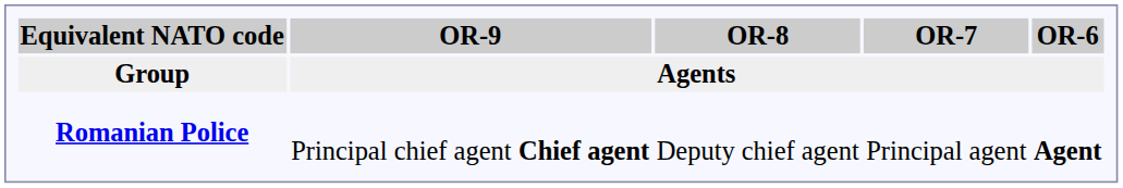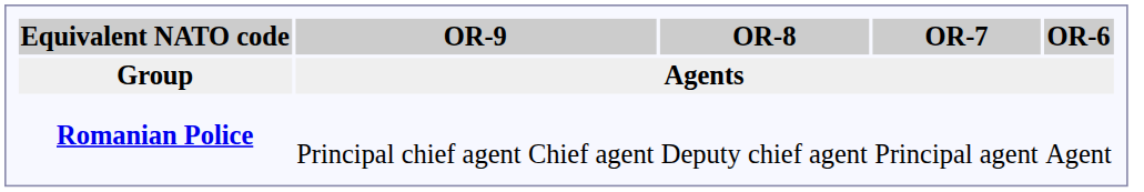Principal chief agent | column 3: bold -> normal
Principal chief agent | OR-6 / Agents: bold -> normal
